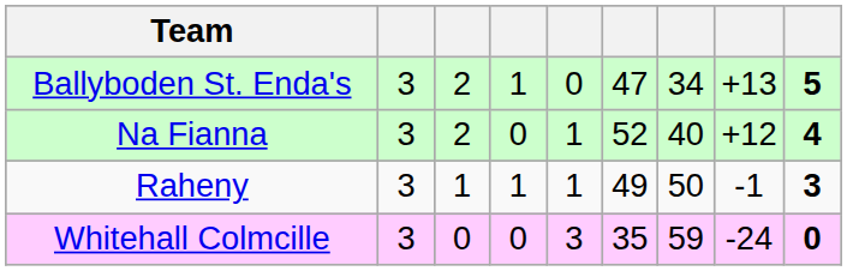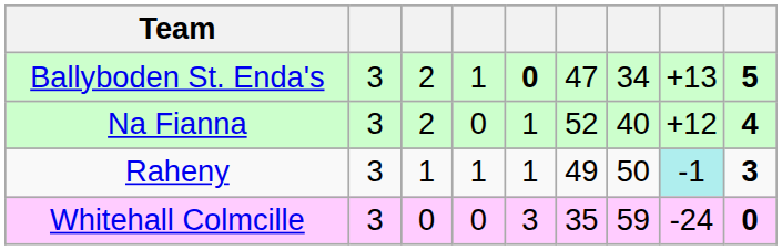Ballyboden St. Enda's | column 5: normal -> bold
Raheny | column 8: no background -> paleturquoise background
